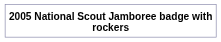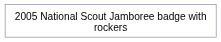row 1 | column 1: bold -> normal
